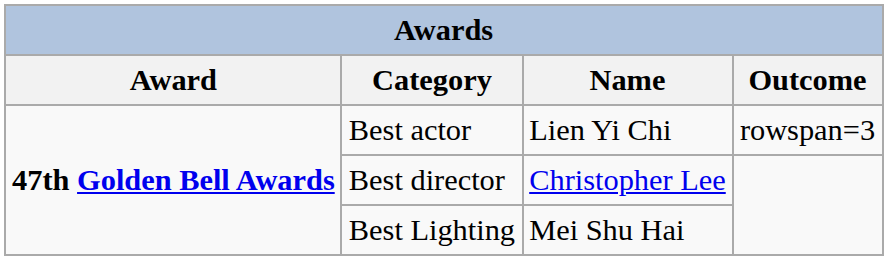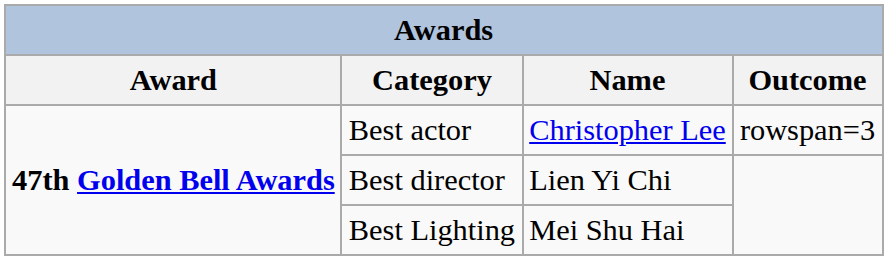Best actor | Name: Lien Yi Chi -> Christopher Lee
Best director | Name: Christopher Lee -> Lien Yi Chi
